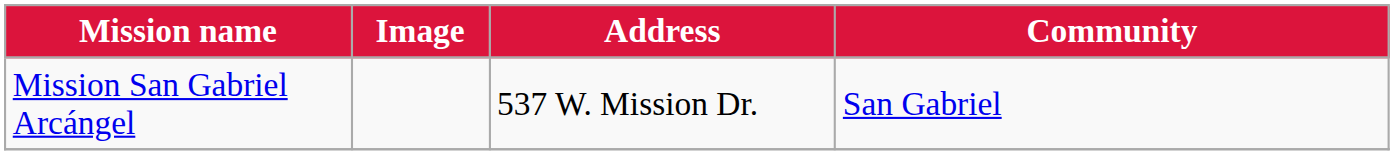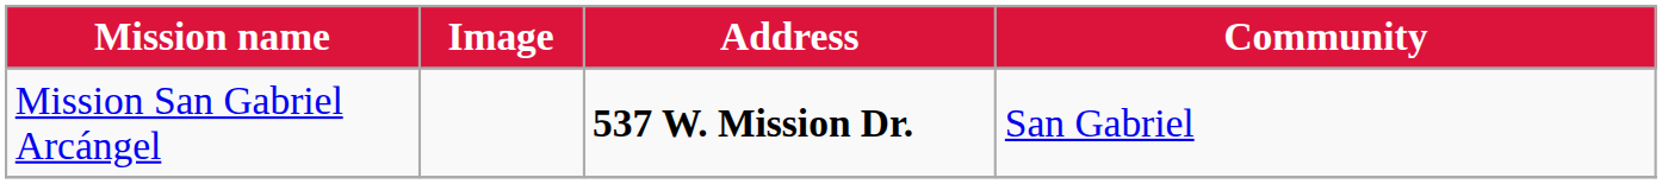Mission San Gabriel Arcángel | Address: normal -> bold
